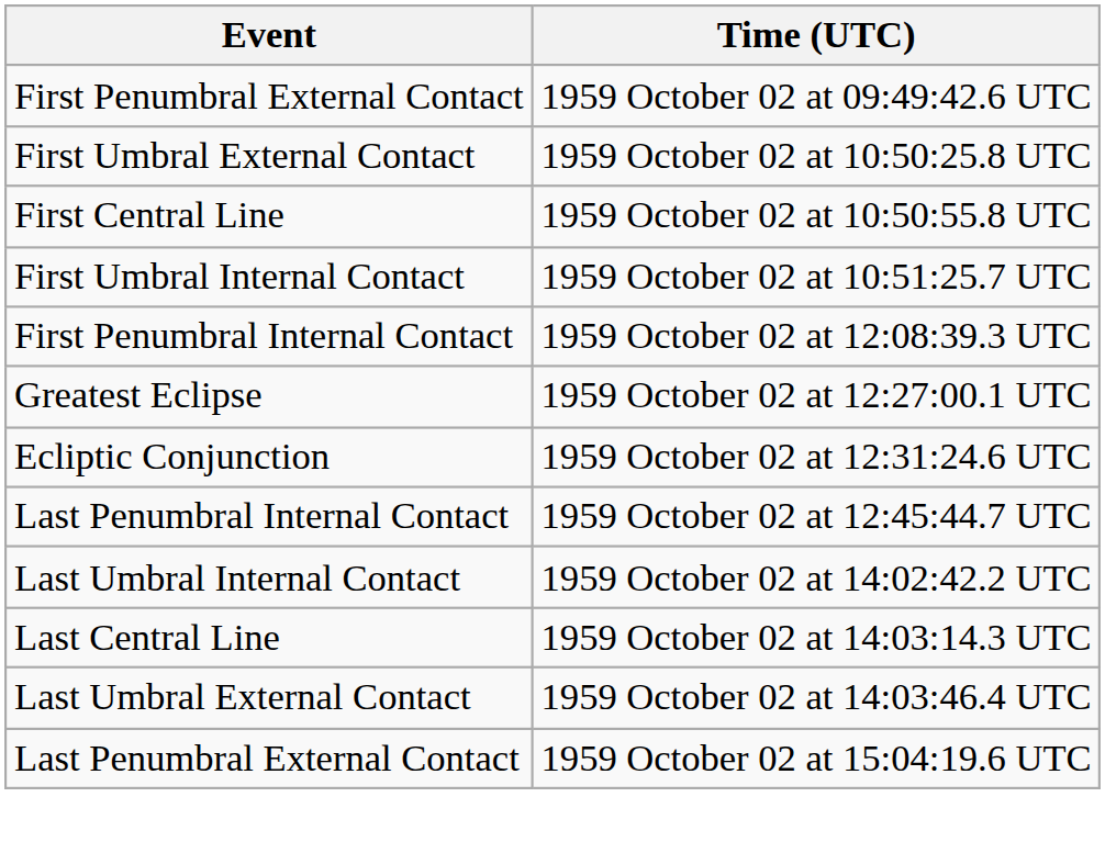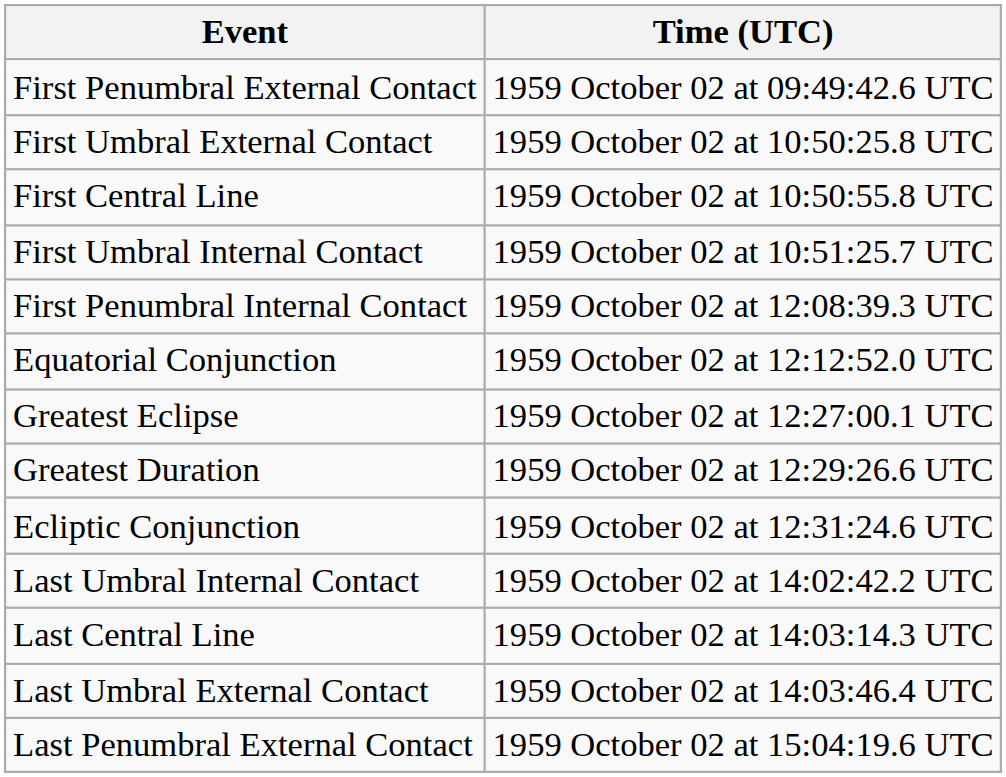+ row: Equatorial Conjunction | 1959 October 02 at 12:12:52.0 UTC
+ row: Greatest Duration | 1959 October 02 at 12:29:26.6 UTC
- row: Last Penumbral Internal Contact | 1959 October 02 at 12:45:44.7 UTC
